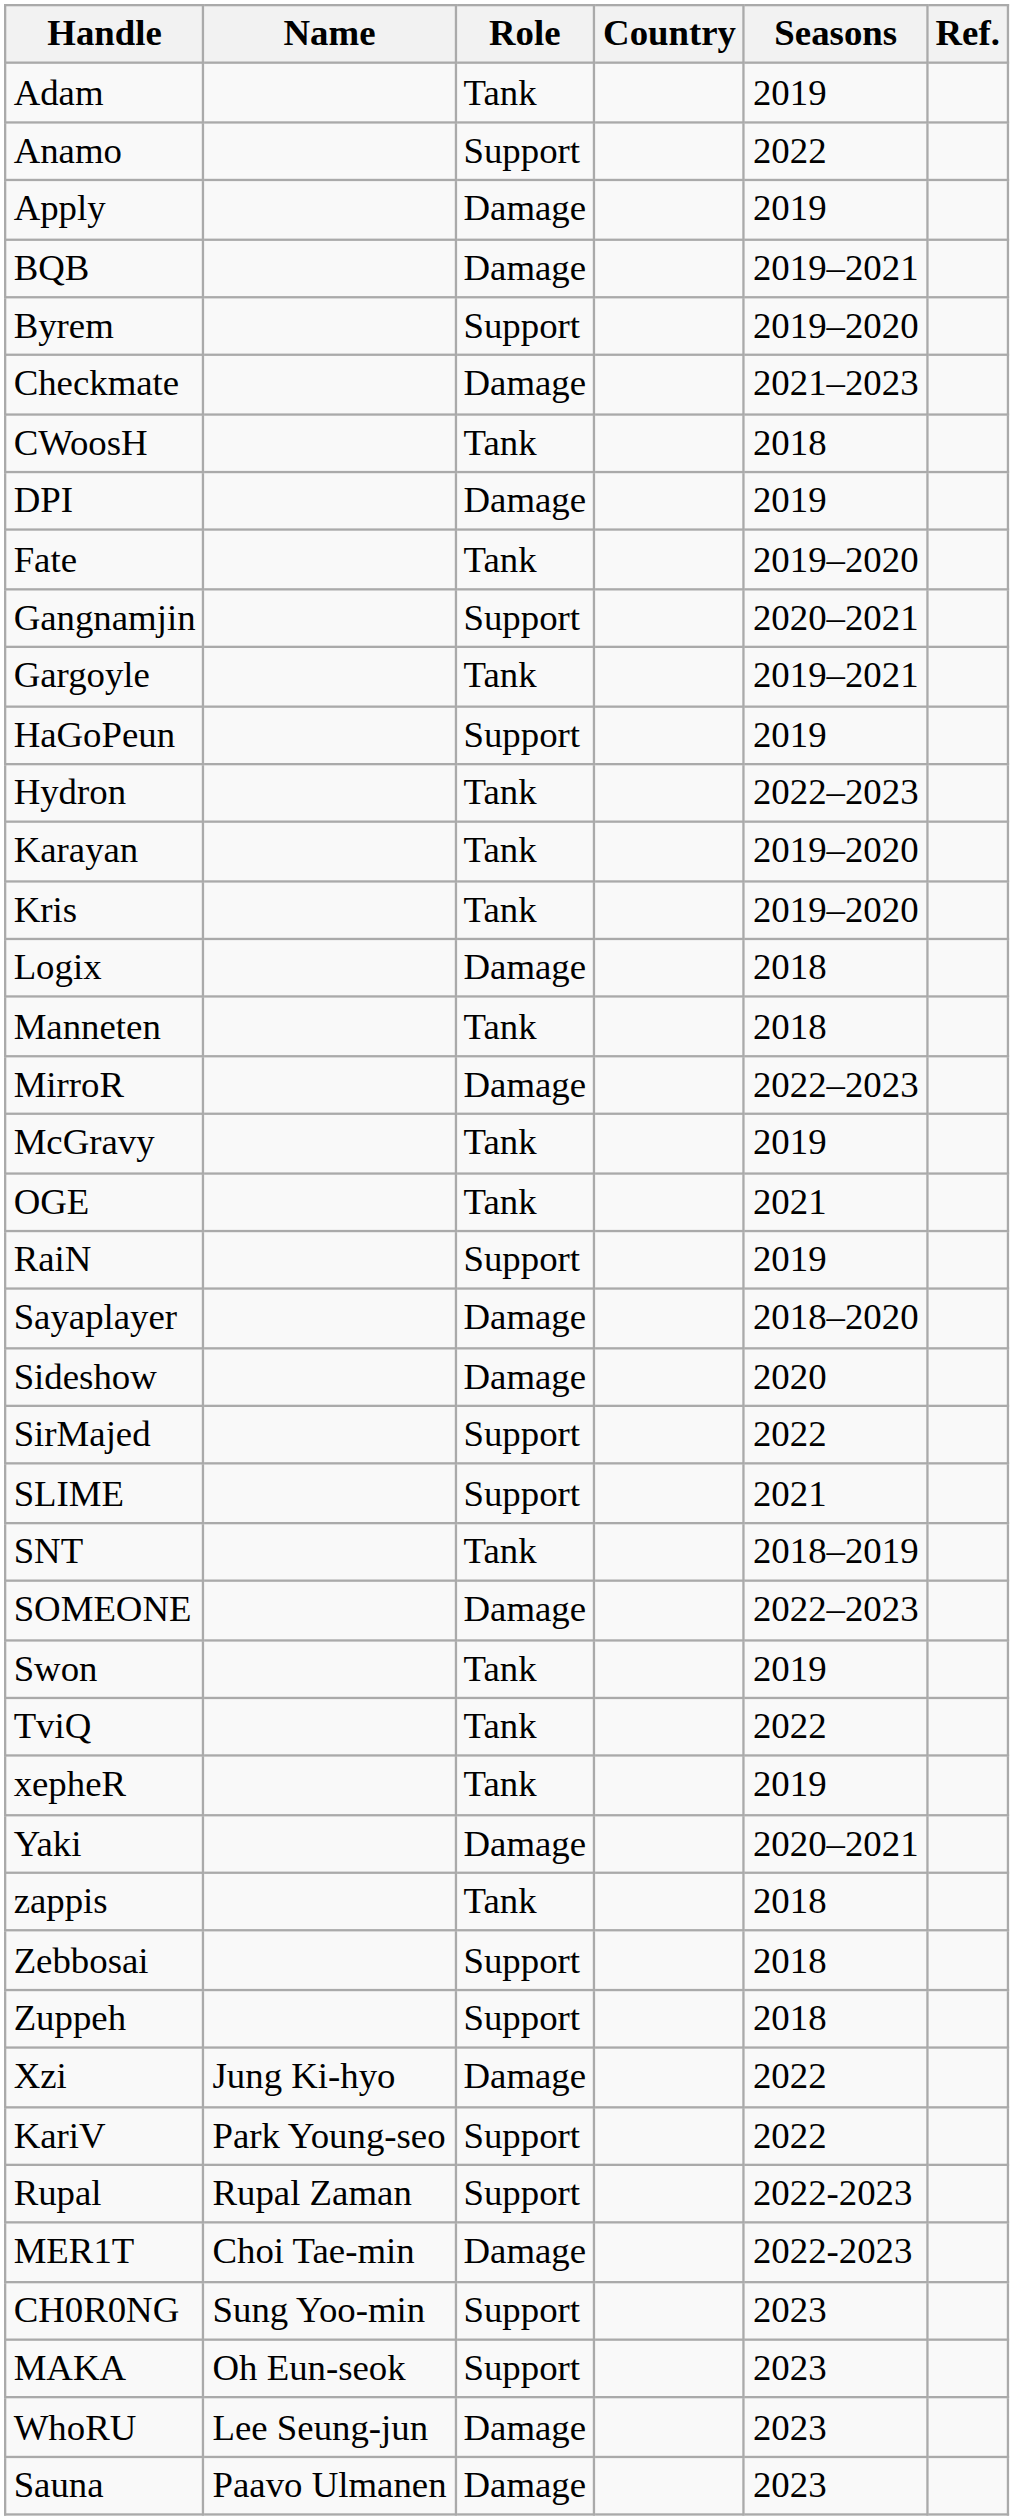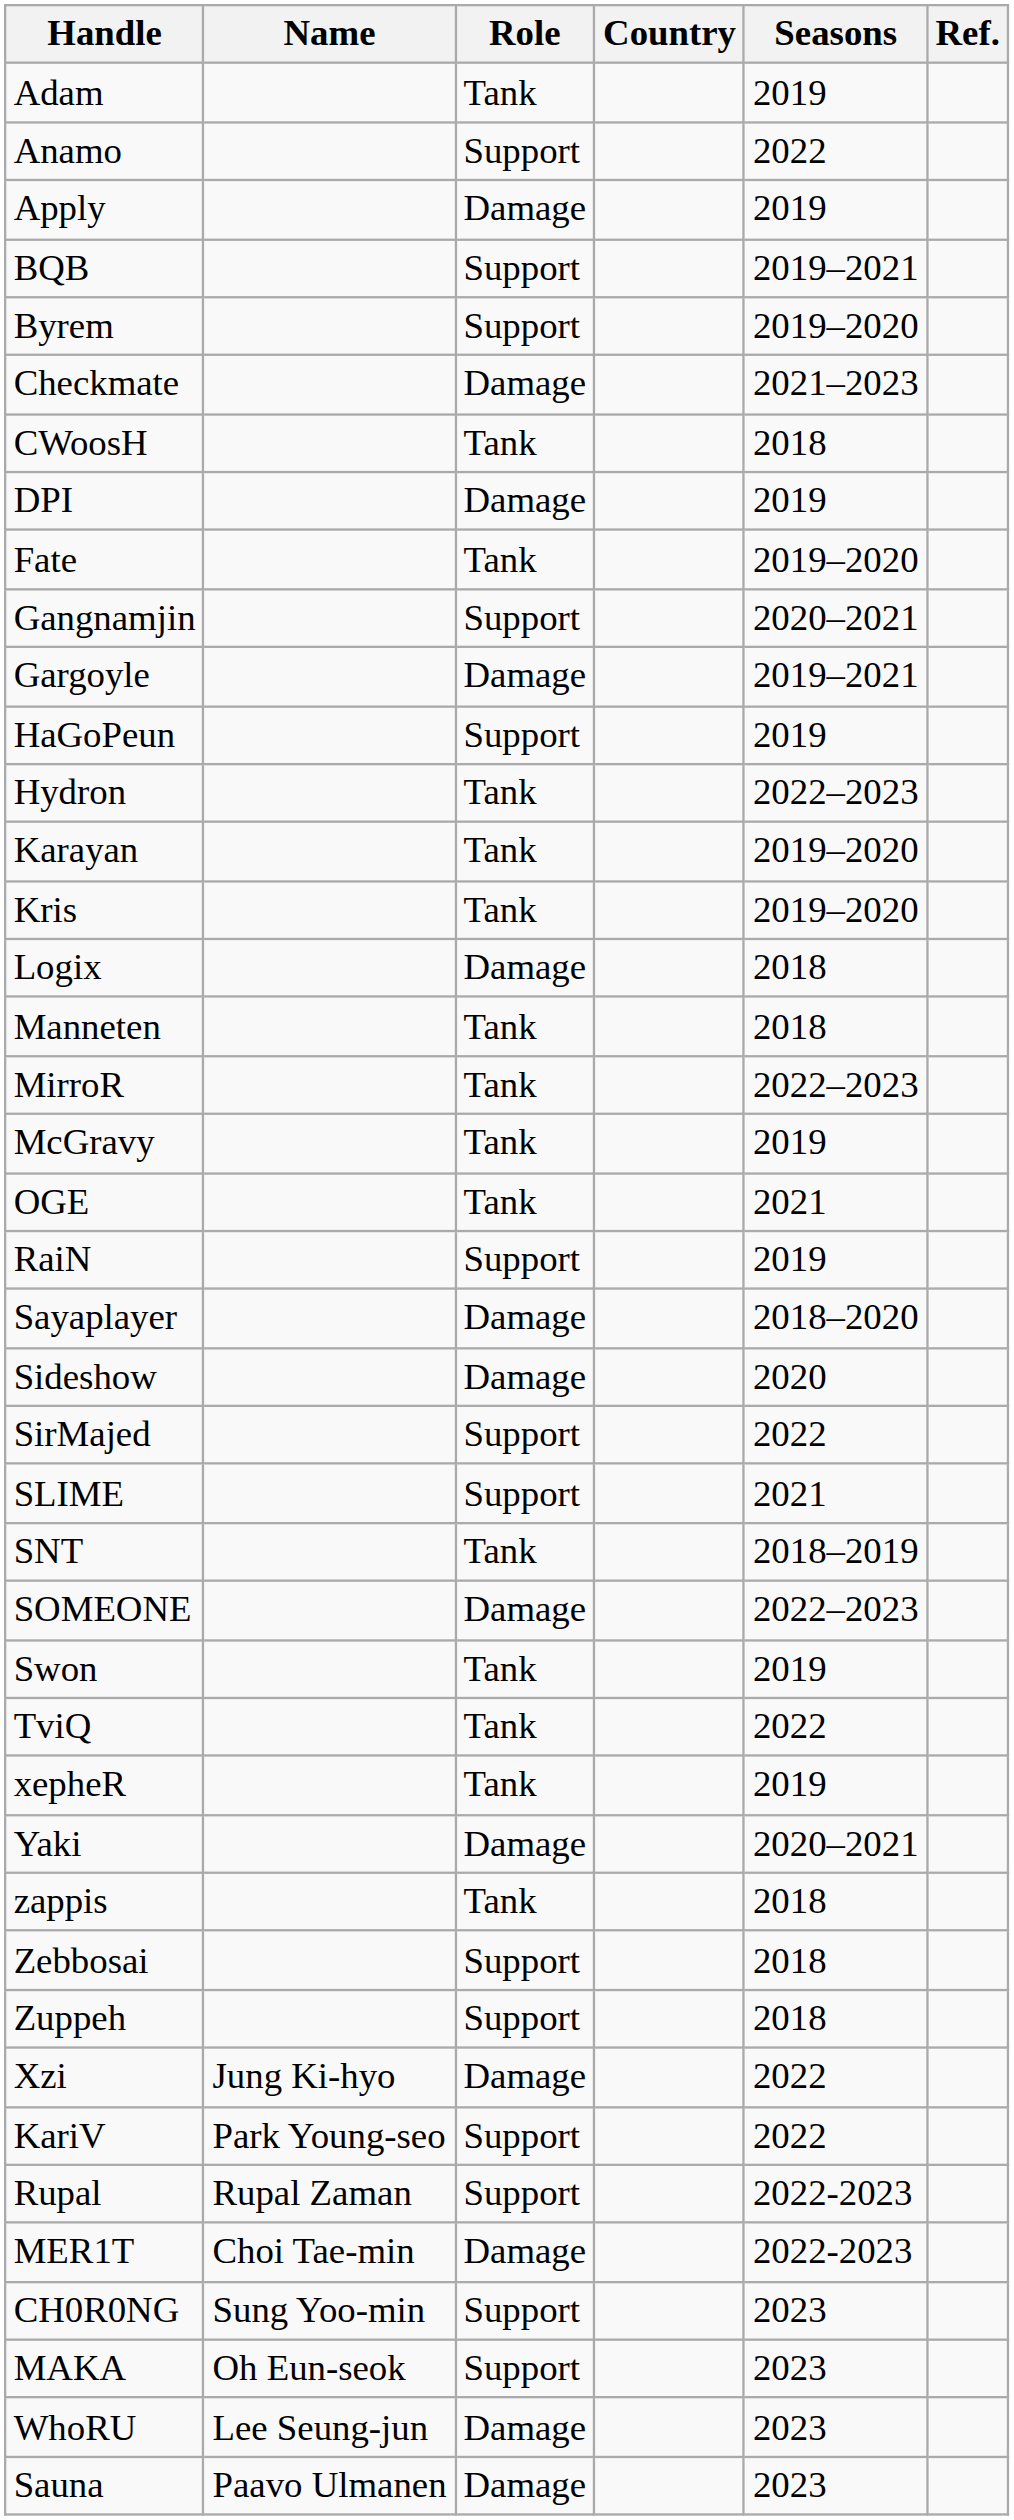BQB | Role: Damage -> Support
Gargoyle | Role: Tank -> Damage
MirroR | Role: Damage -> Tank
